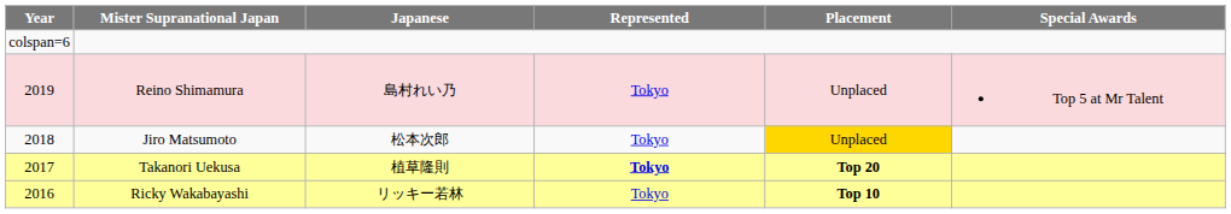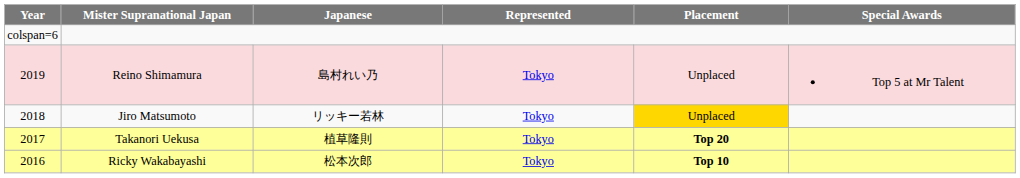Jiro Matsumoto | Japanese: 松本次郎 -> リッキー若林
Takanori Uekusa | Represented: bold -> normal
Ricky Wakabayashi | Japanese: リッキー若林 -> 松本次郎
